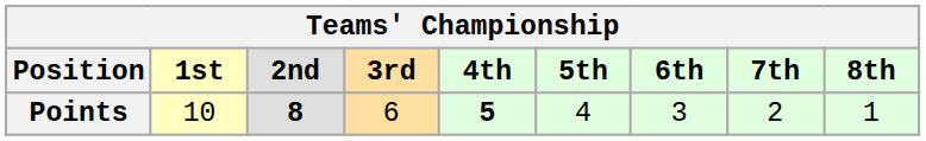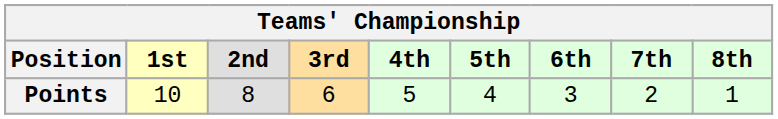Points | 2nd: bold -> normal
Points | 4th: bold -> normal
